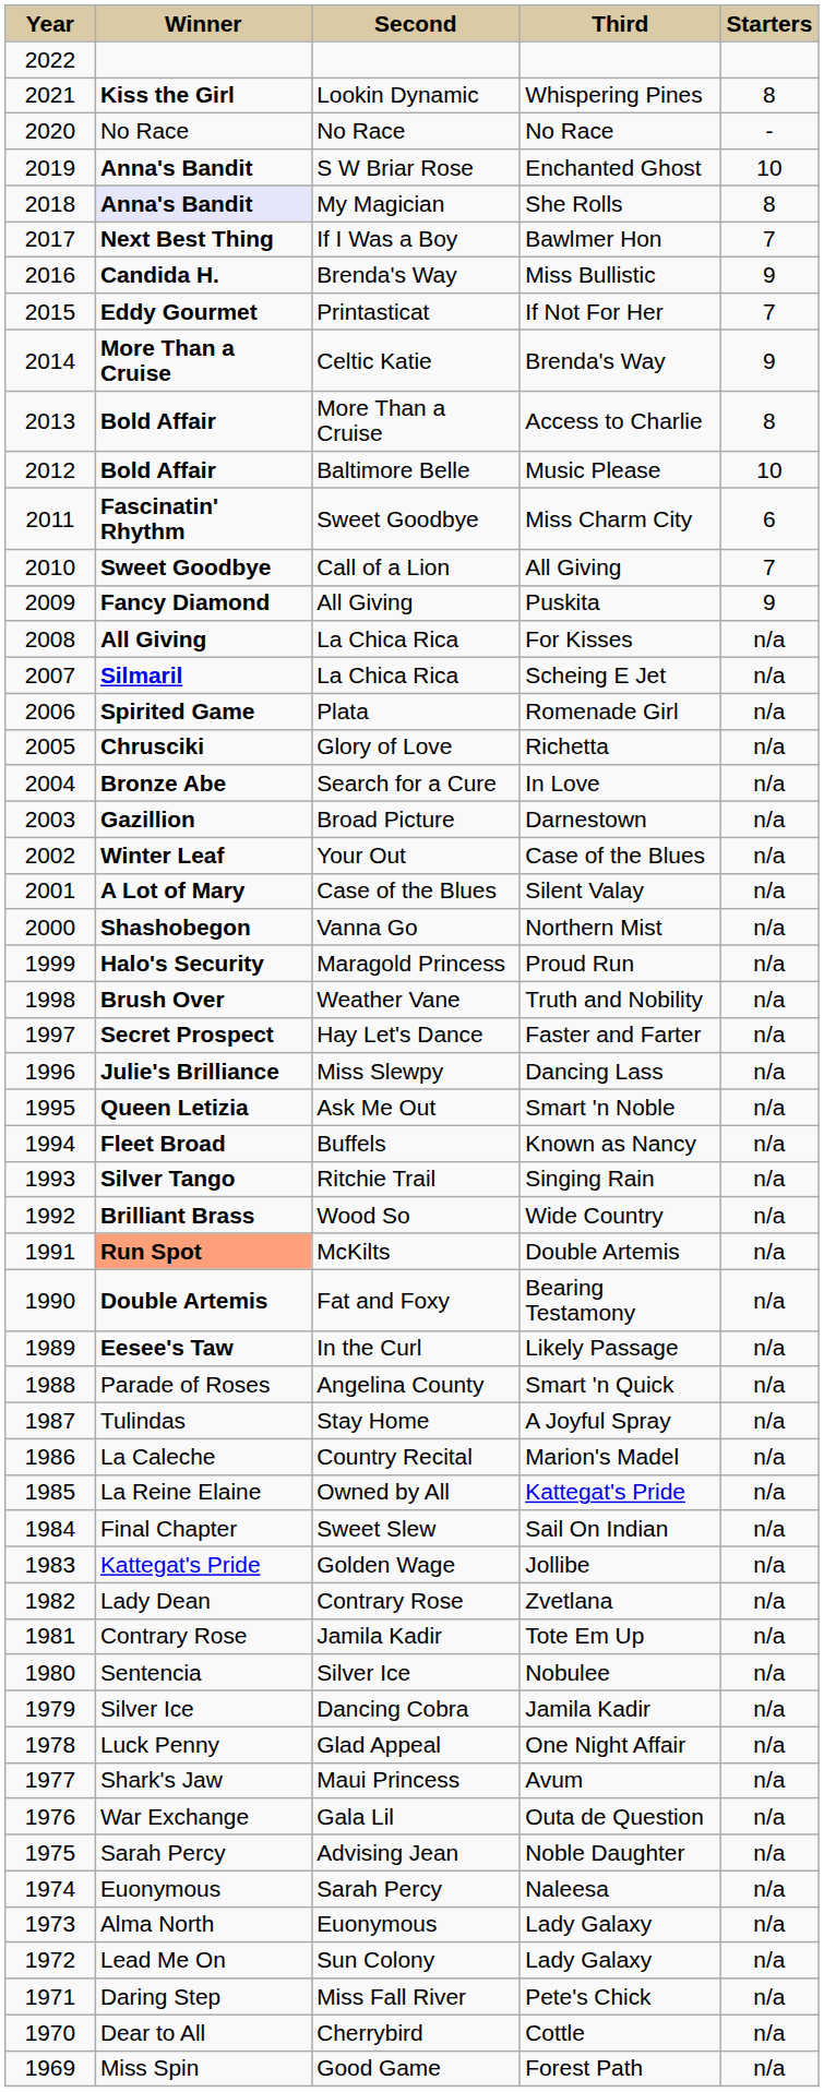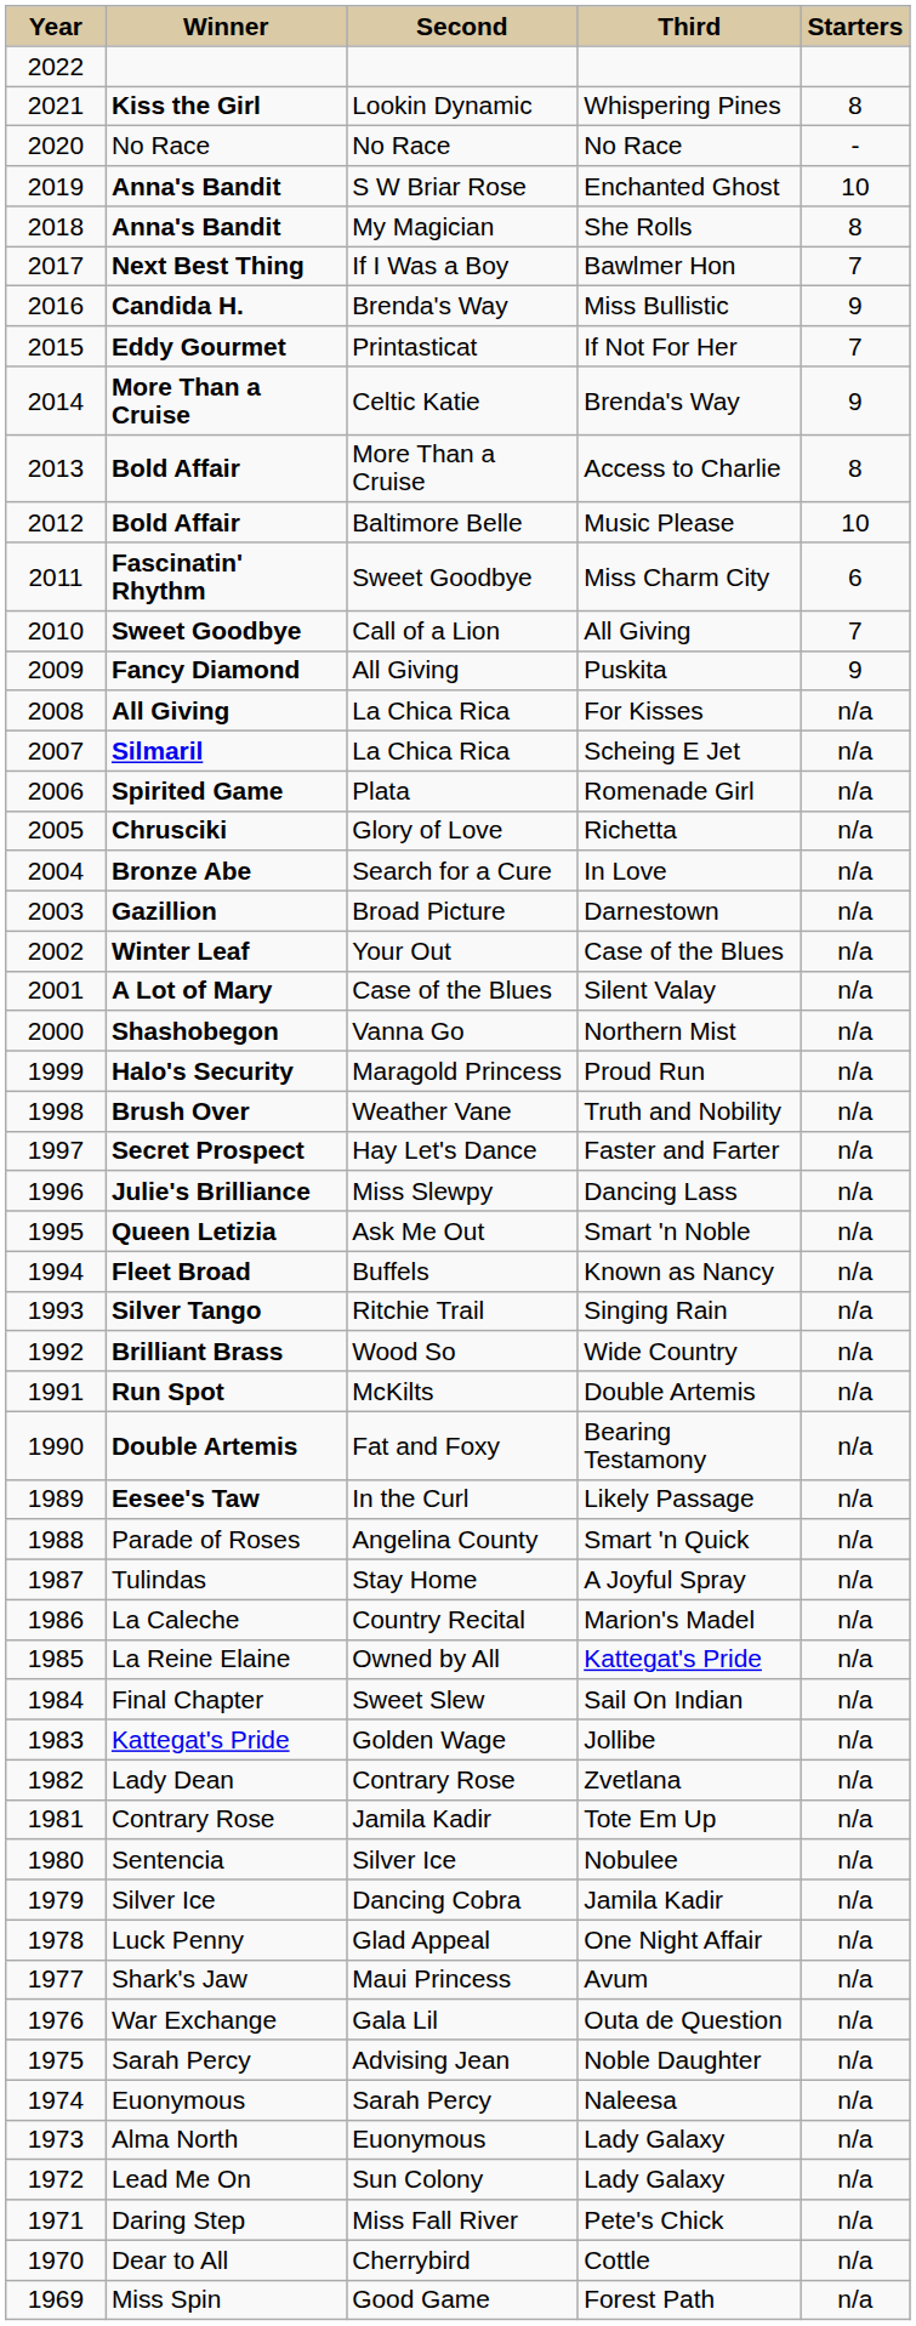My Magician | column 2: lavender background -> no background
McKilts | column 2: lightsalmon background -> no background
